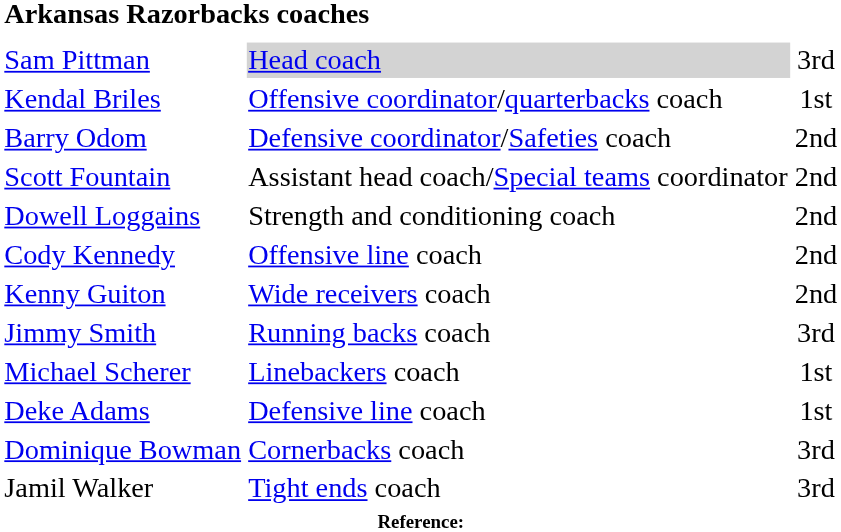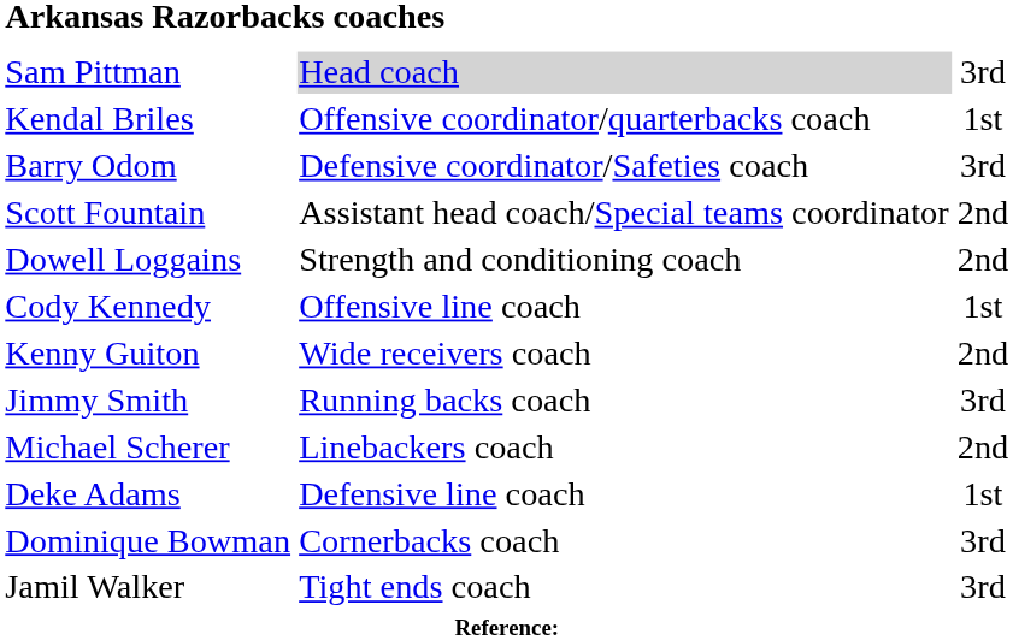Barry Odom | column 3: 2nd -> 3rd
Cody Kennedy | column 3: 2nd -> 1st
Michael Scherer | column 3: 1st -> 2nd
